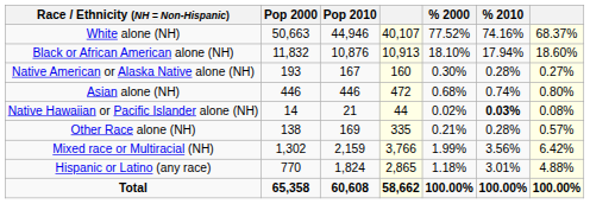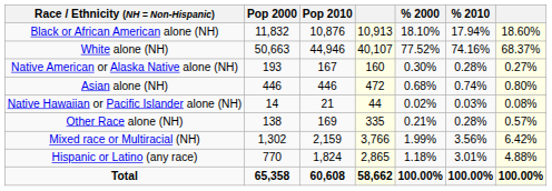rows swapped: White alone (NH) <-> Black or African American alone (NH)
Native Hawaiian or Pacific Islander alone (NH) | % 2010: bold -> normal
